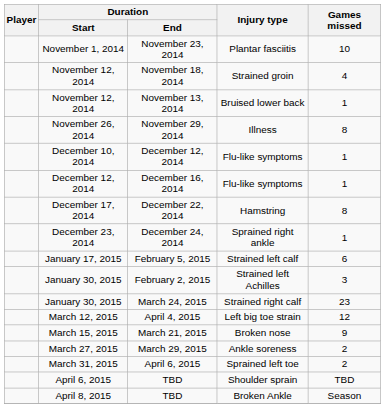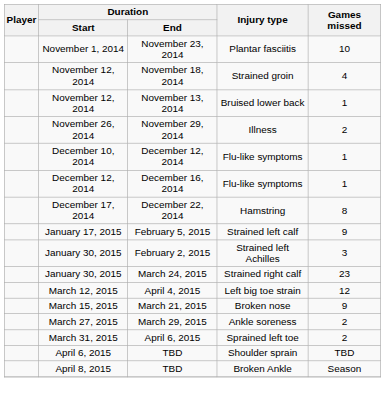November 29, 2014 | Games missed: 8 -> 2
- row: December 23, 2014 | December 24, 2014 | Sprained right ankle | 1
February 5, 2015 | Games missed: 6 -> 9
